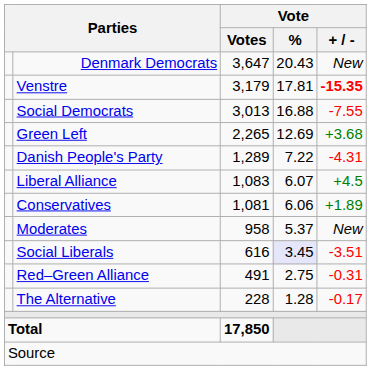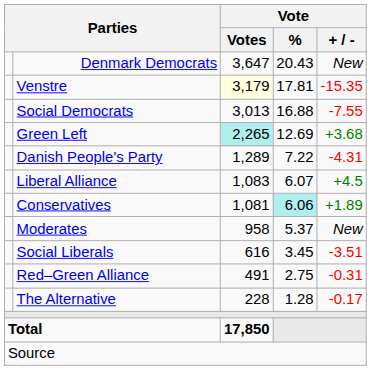Venstre | Vote / Votes: no background -> lightyellow background
Venstre | Vote / + / -: bold -> normal
Green Left | Vote / Votes: no background -> paleturquoise background
Conservatives | Vote / %: no background -> paleturquoise background
Social Liberals | Vote / %: lavender background -> no background
